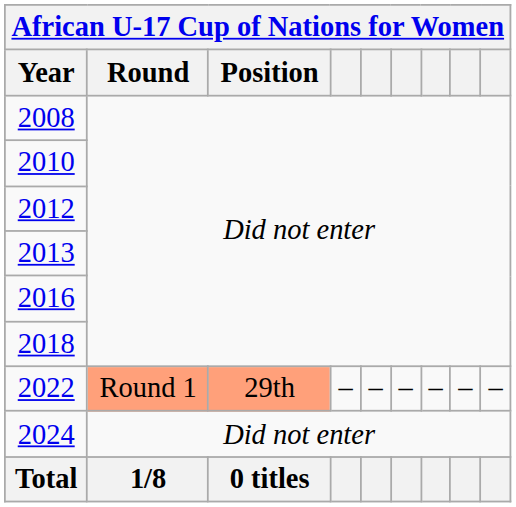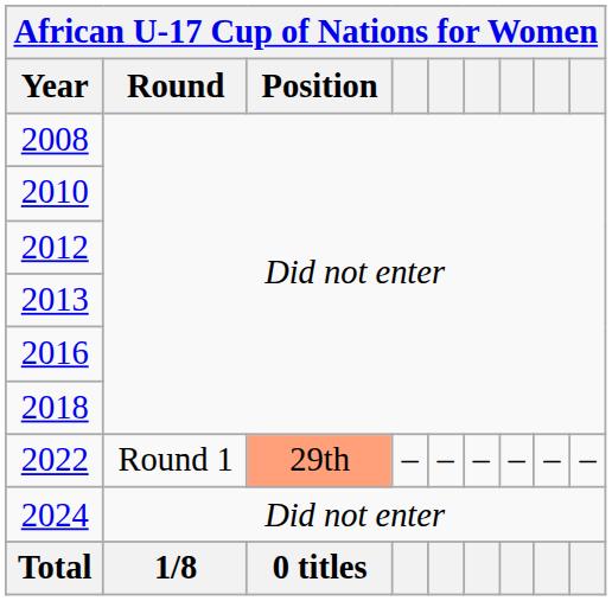2022 | Round: lightsalmon background -> no background
